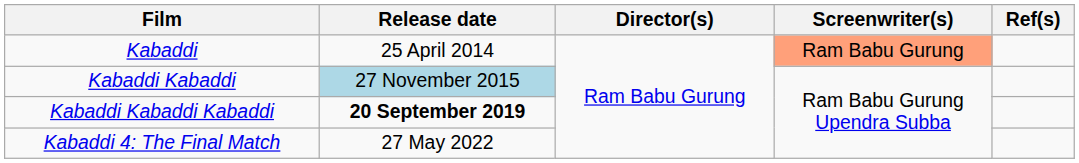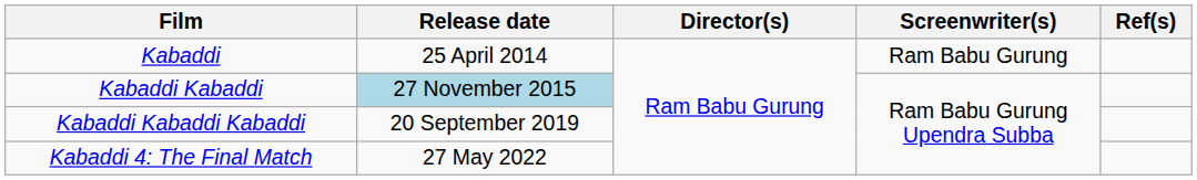Kabaddi | Screenwriter(s): lightsalmon background -> no background
Kabaddi Kabaddi Kabaddi | Release date: bold -> normal
